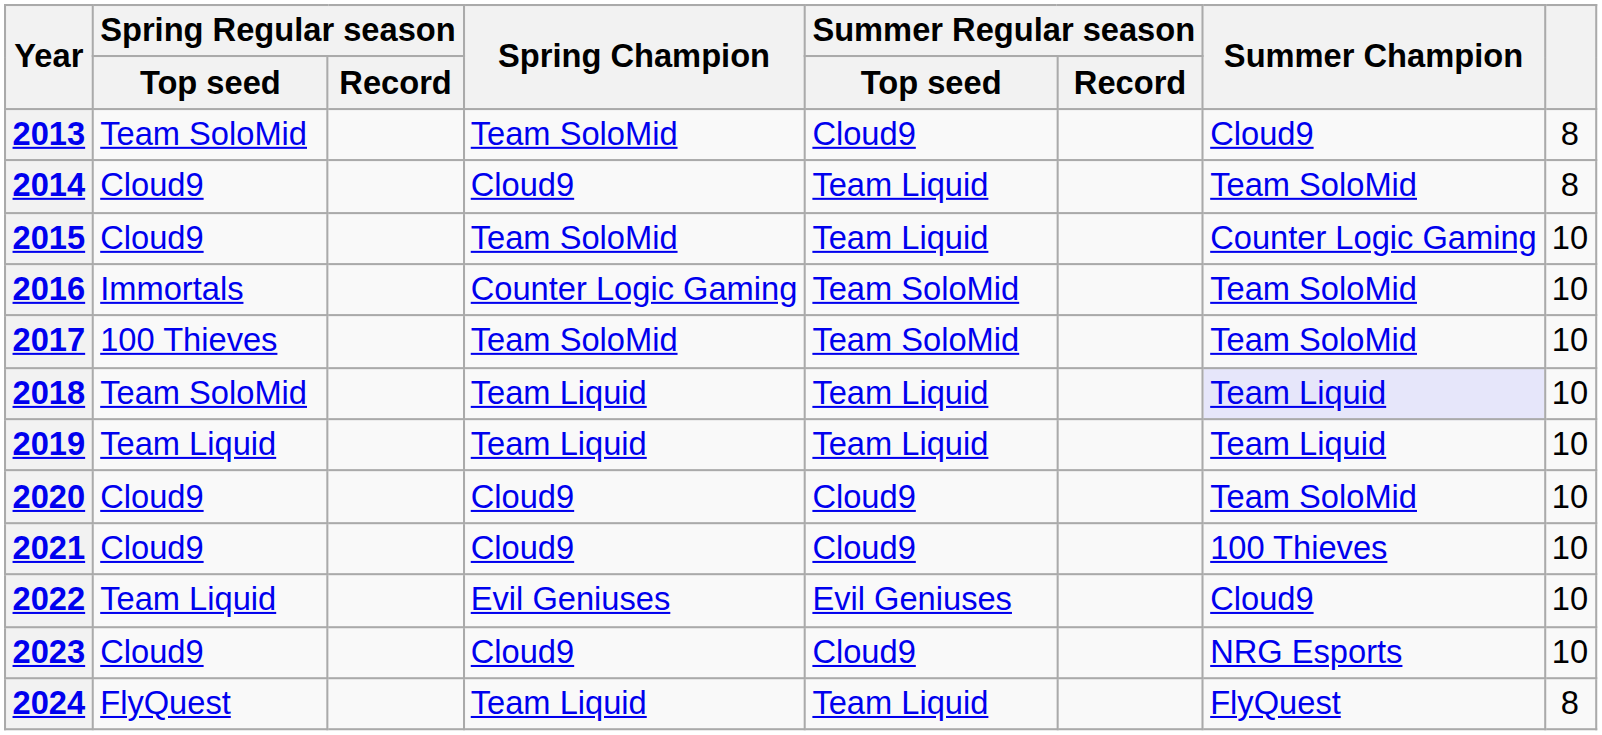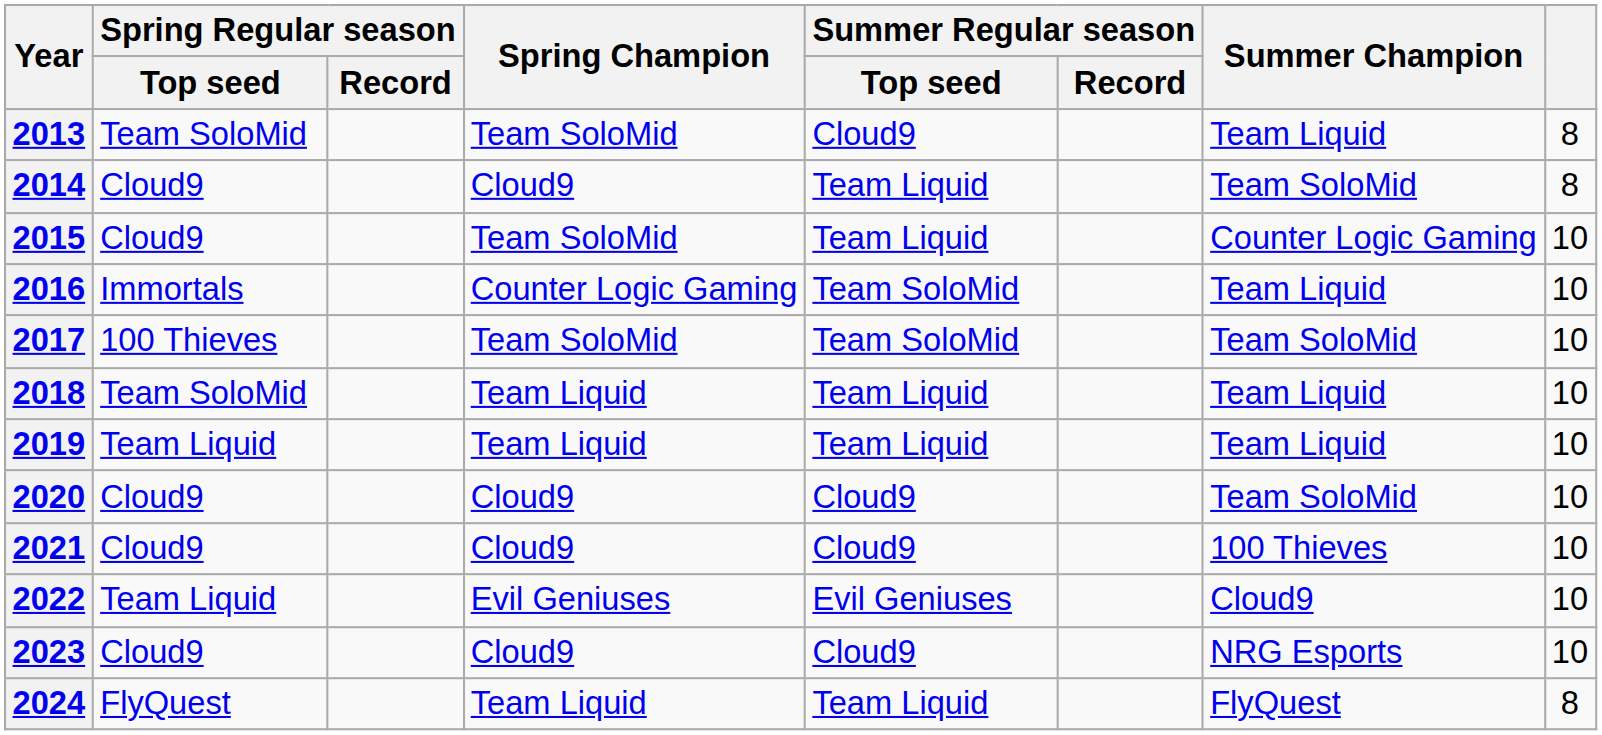2013 | Summer Champion: Cloud9 -> Team Liquid
2016 | Summer Champion: Team SoloMid -> Team Liquid
2018 | Summer Champion: lavender background -> no background
